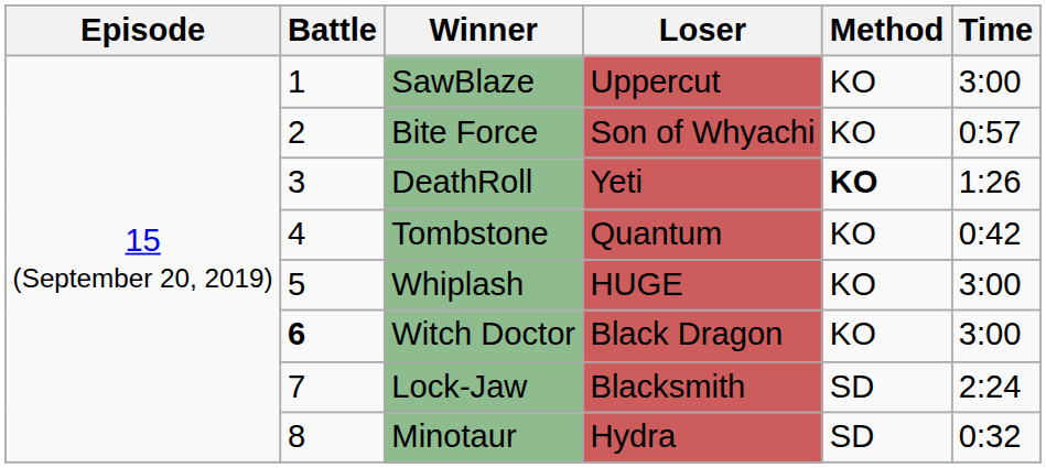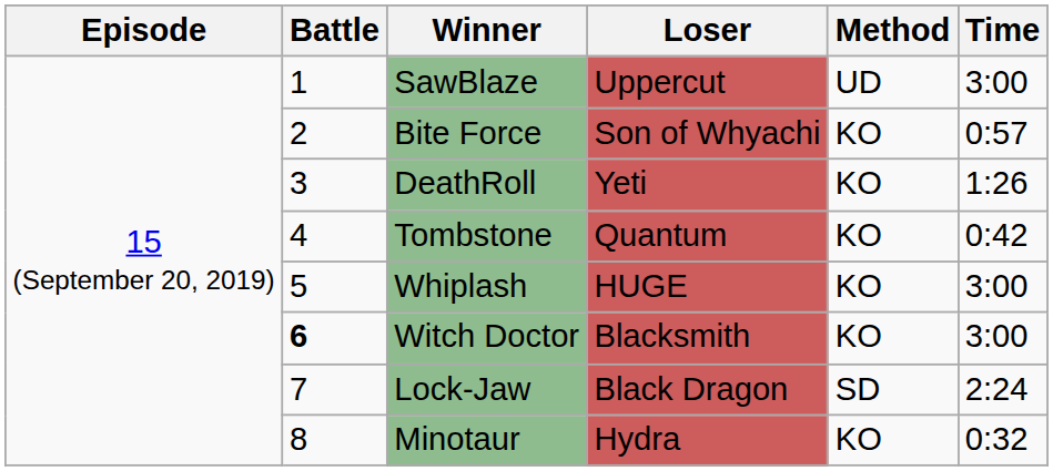SawBlaze | Method: KO -> UD
DeathRoll | Method: bold -> normal
Witch Doctor | Loser: Black Dragon -> Blacksmith
Lock-Jaw | Loser: Blacksmith -> Black Dragon
Minotaur | Method: SD -> KO
